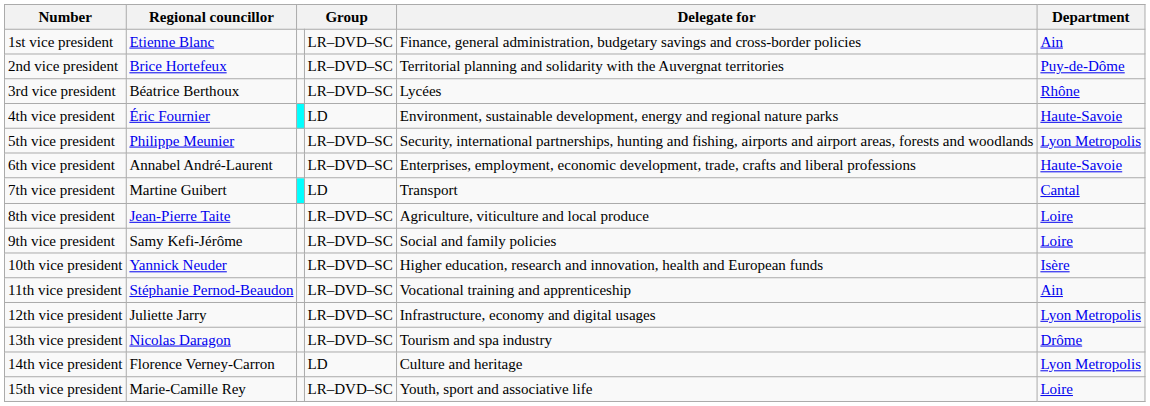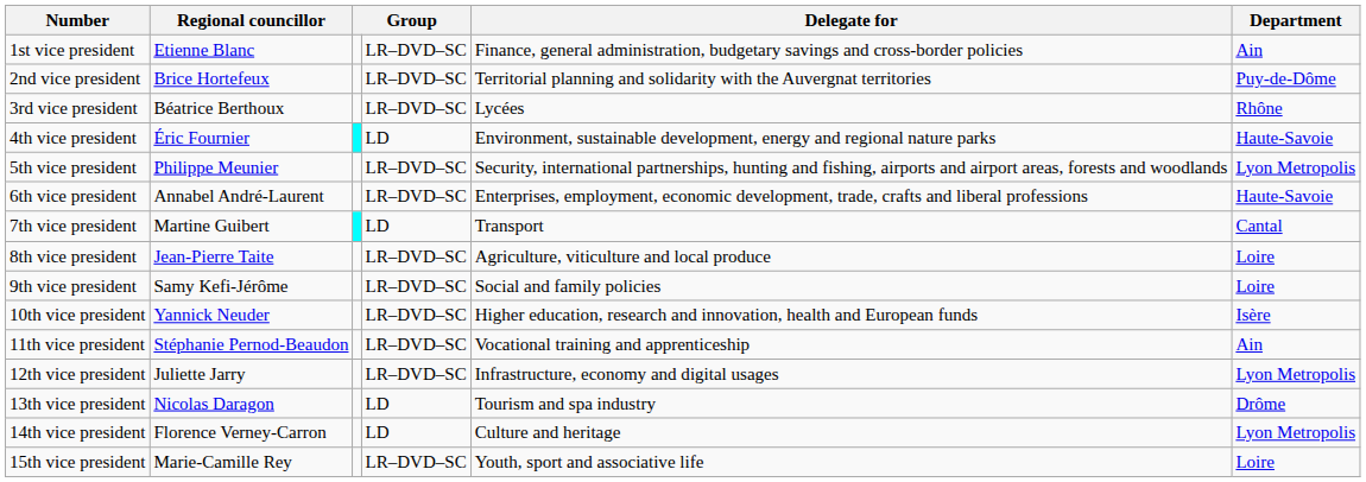13th vice president | column 4: LR–DVD–SC -> LD
